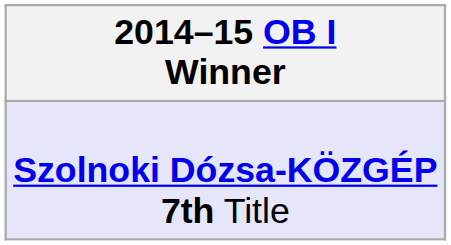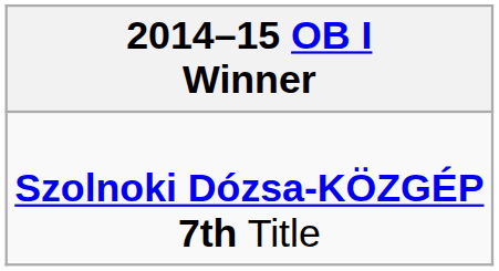row 2 | column 1: lavender background -> no background
